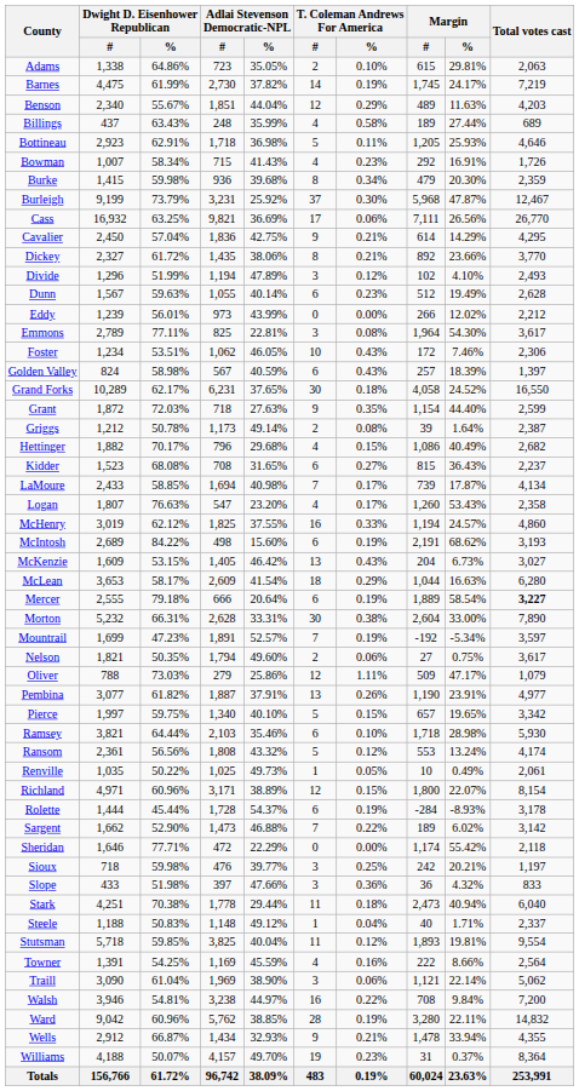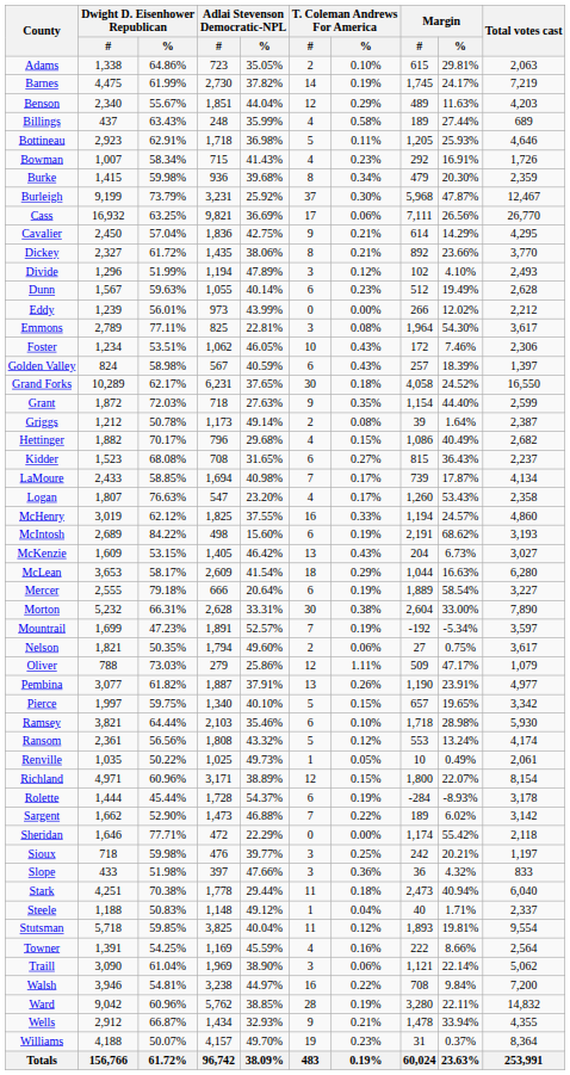Mercer | Total votes cast: bold -> normal
